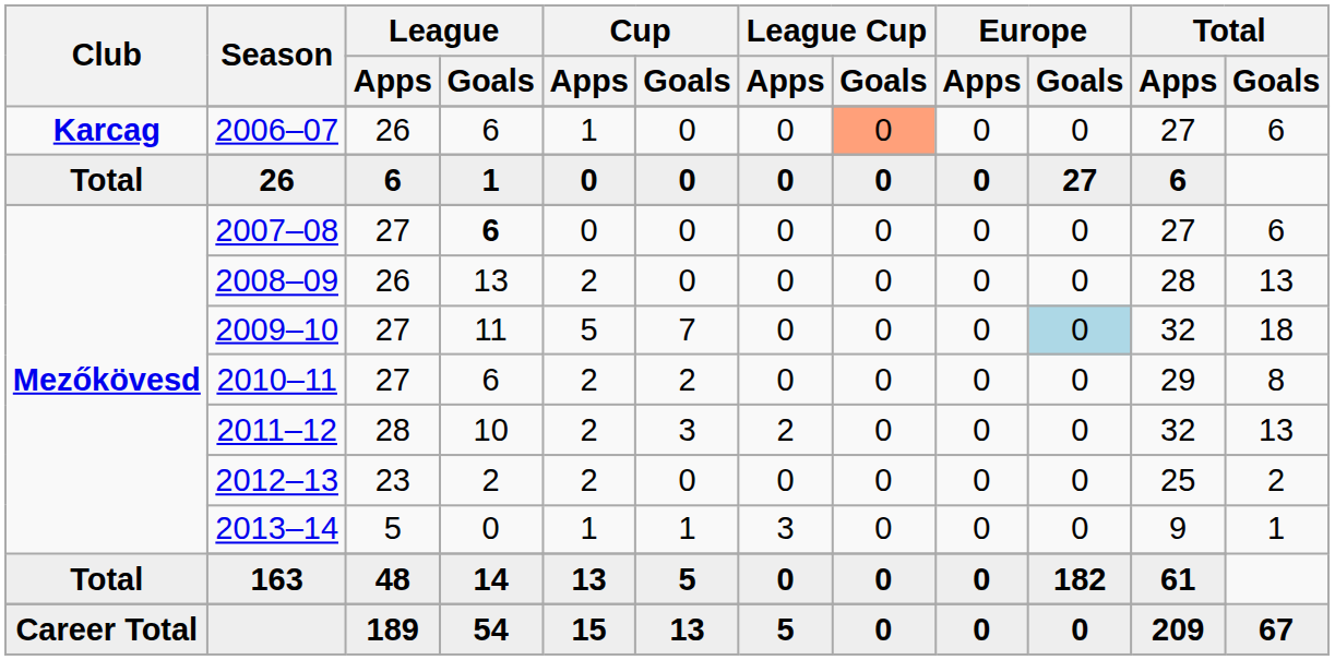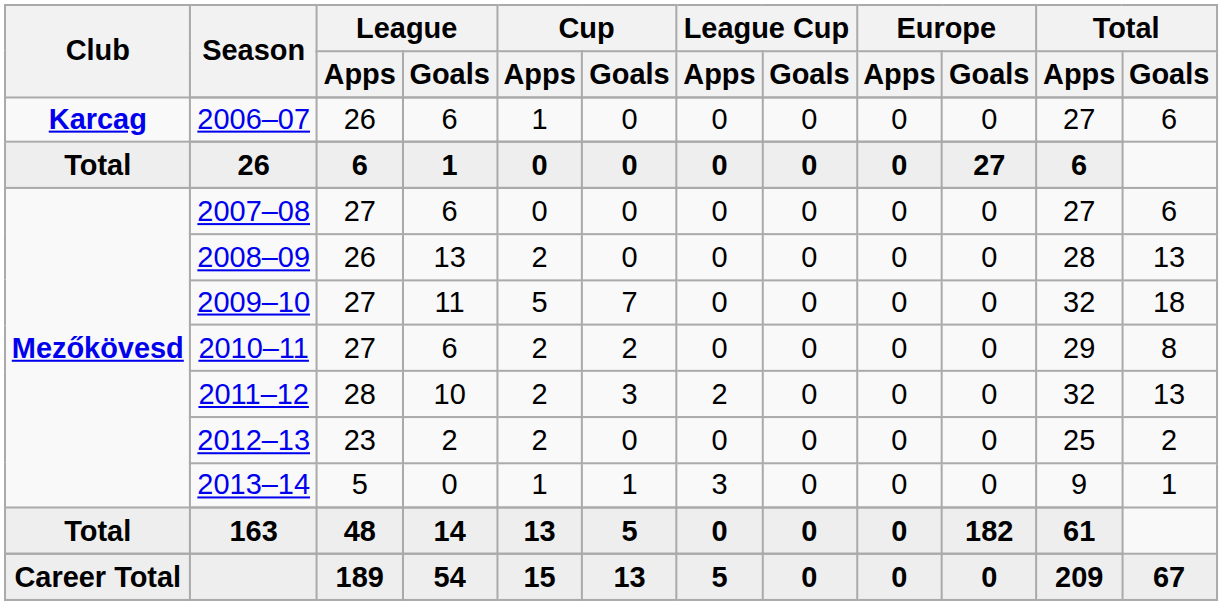2006–07 | League Cup / Goals: lightsalmon background -> no background
2007–08 | League / Goals: bold -> normal
2009–10 | Europe / Goals: lightblue background -> no background
